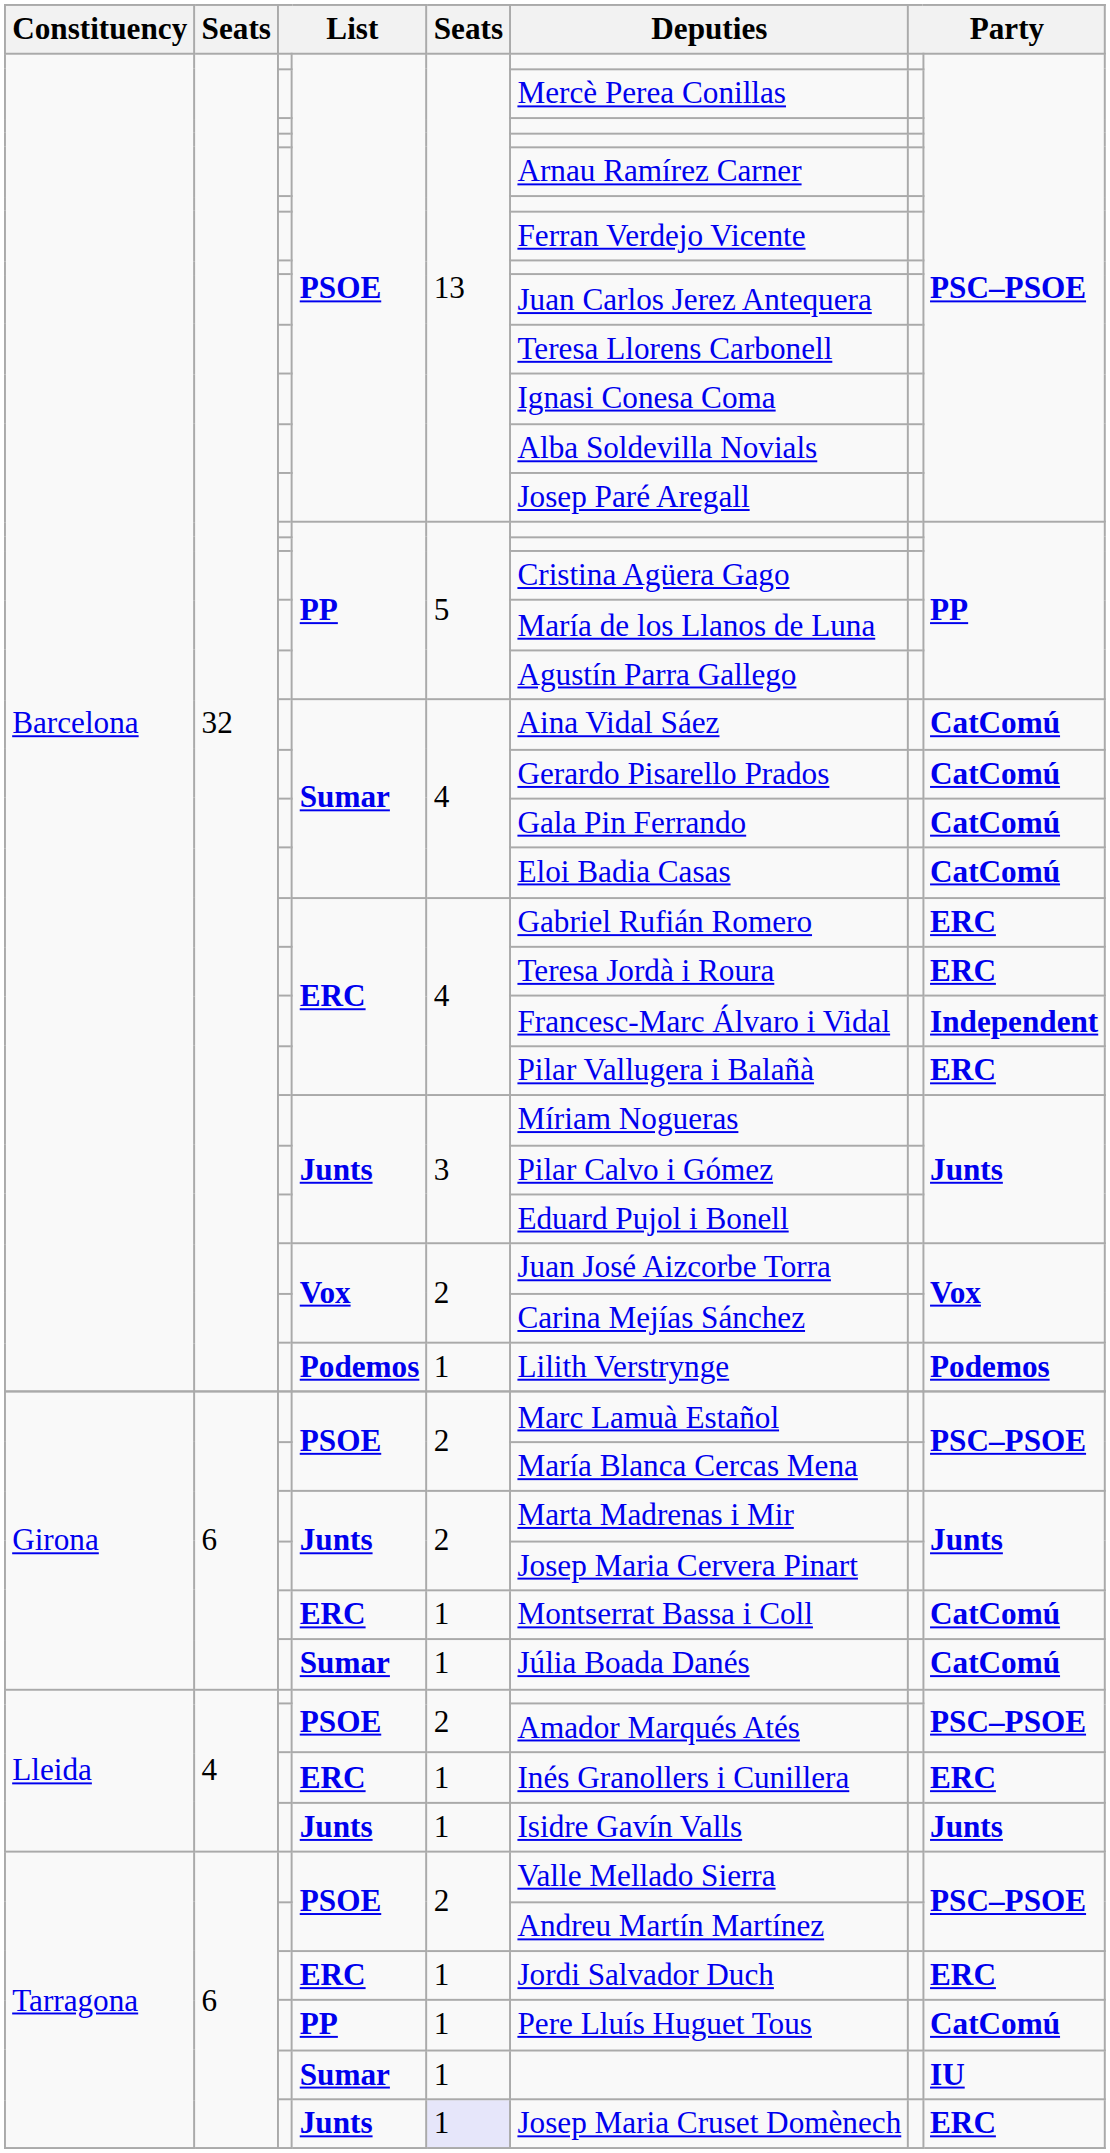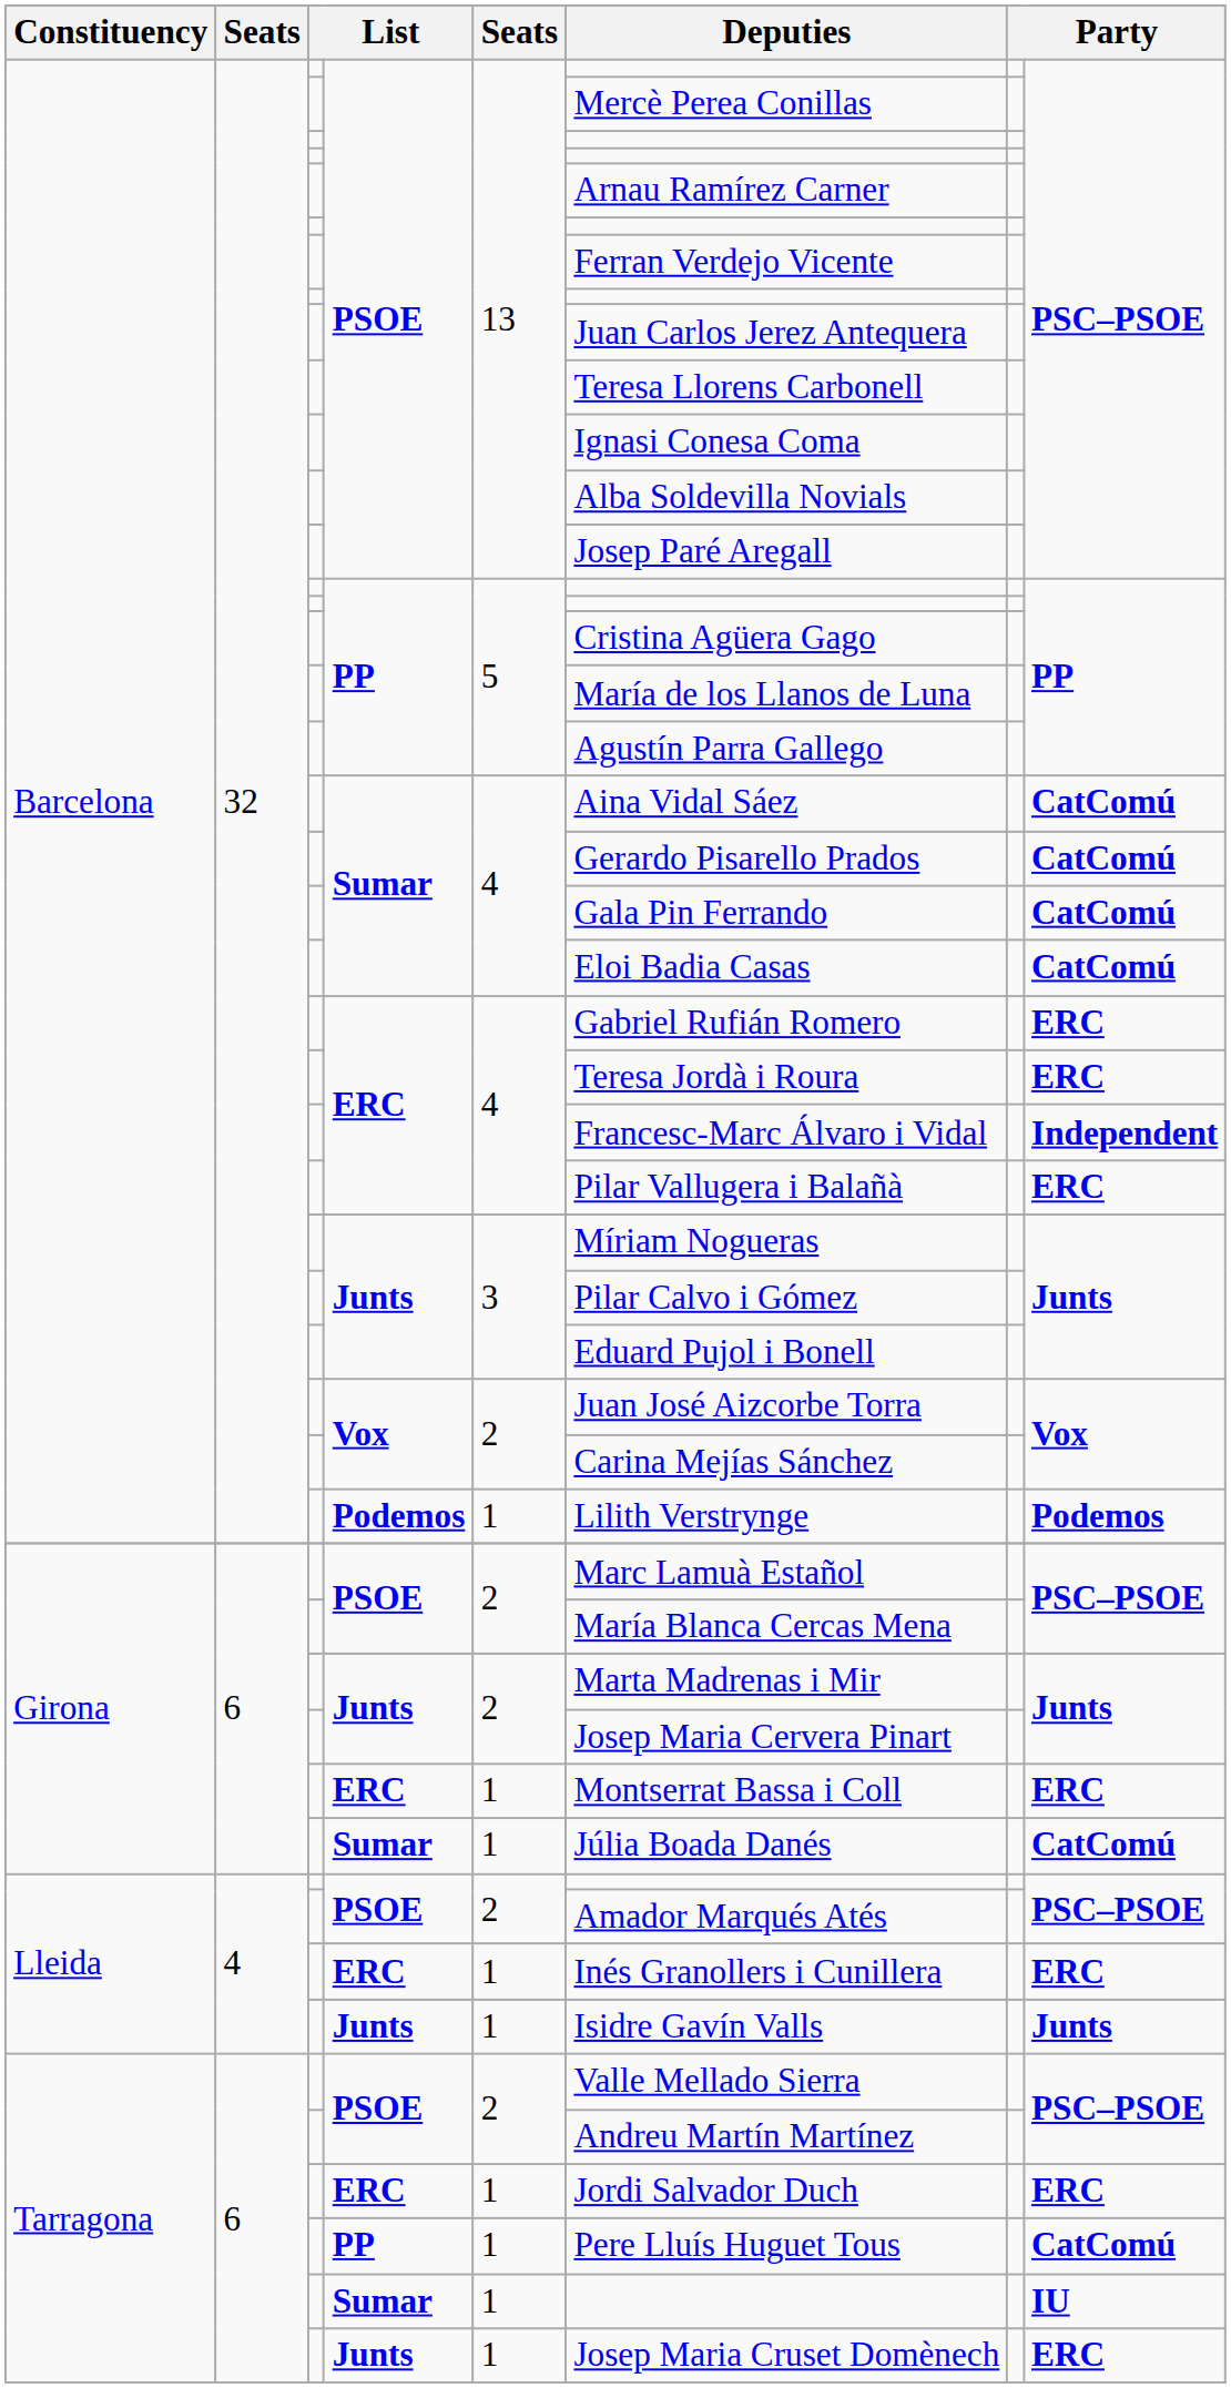Girona / ERC | column 8: CatComú -> ERC
Tarragona / Junts | column 5: lavender background -> no background
